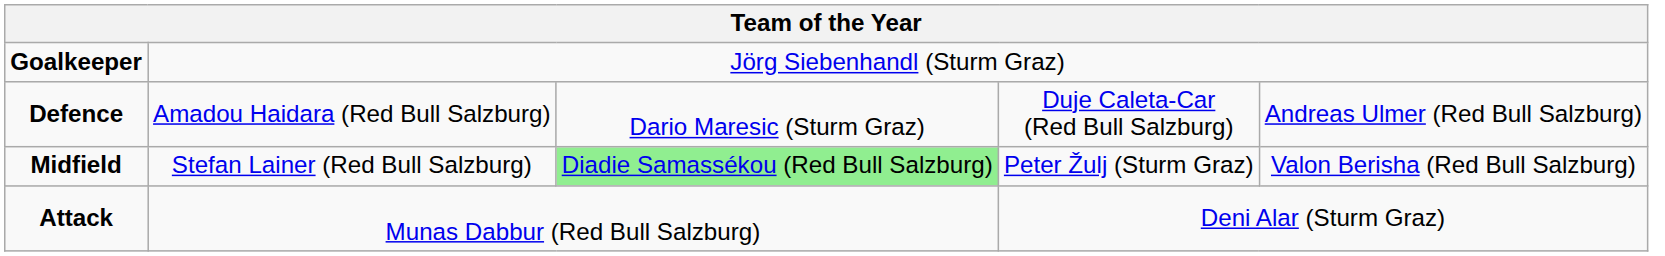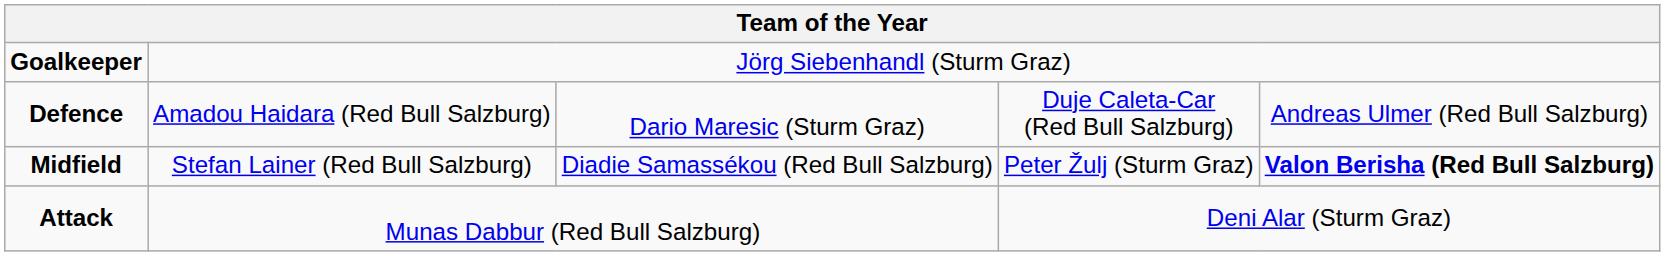Midfield | column 3: lightgreen background -> no background
Midfield | column 5: normal -> bold
